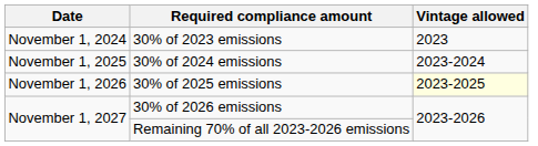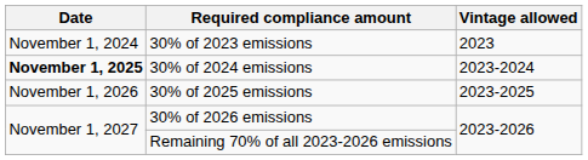30% of 2024 emissions | Date: normal -> bold
30% of 2025 emissions | Vintage allowed: lightyellow background -> no background
